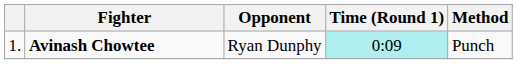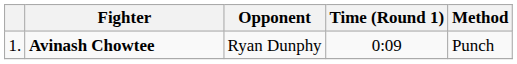Avinash Chowtee | Time (Round 1): paleturquoise background -> no background
